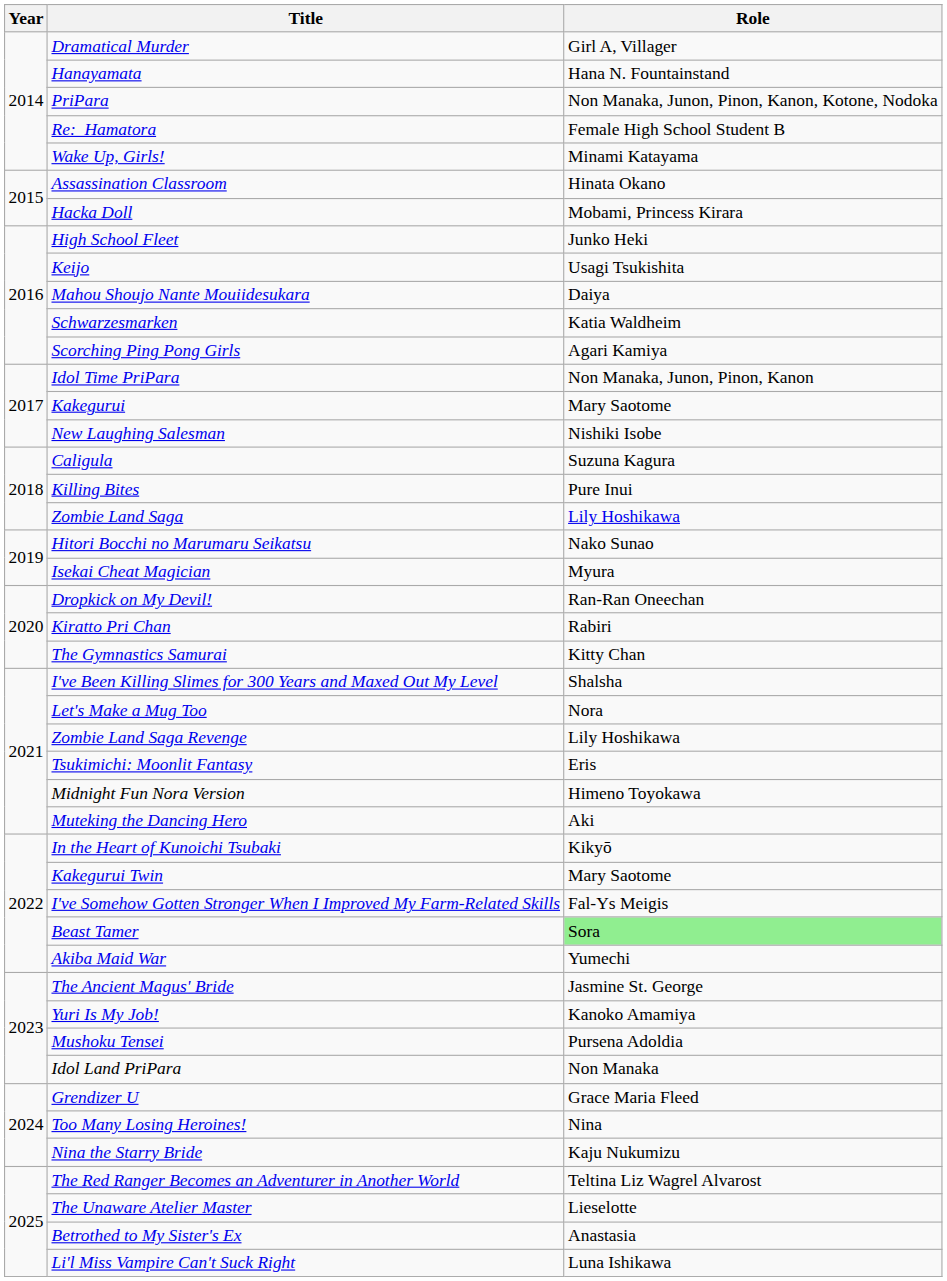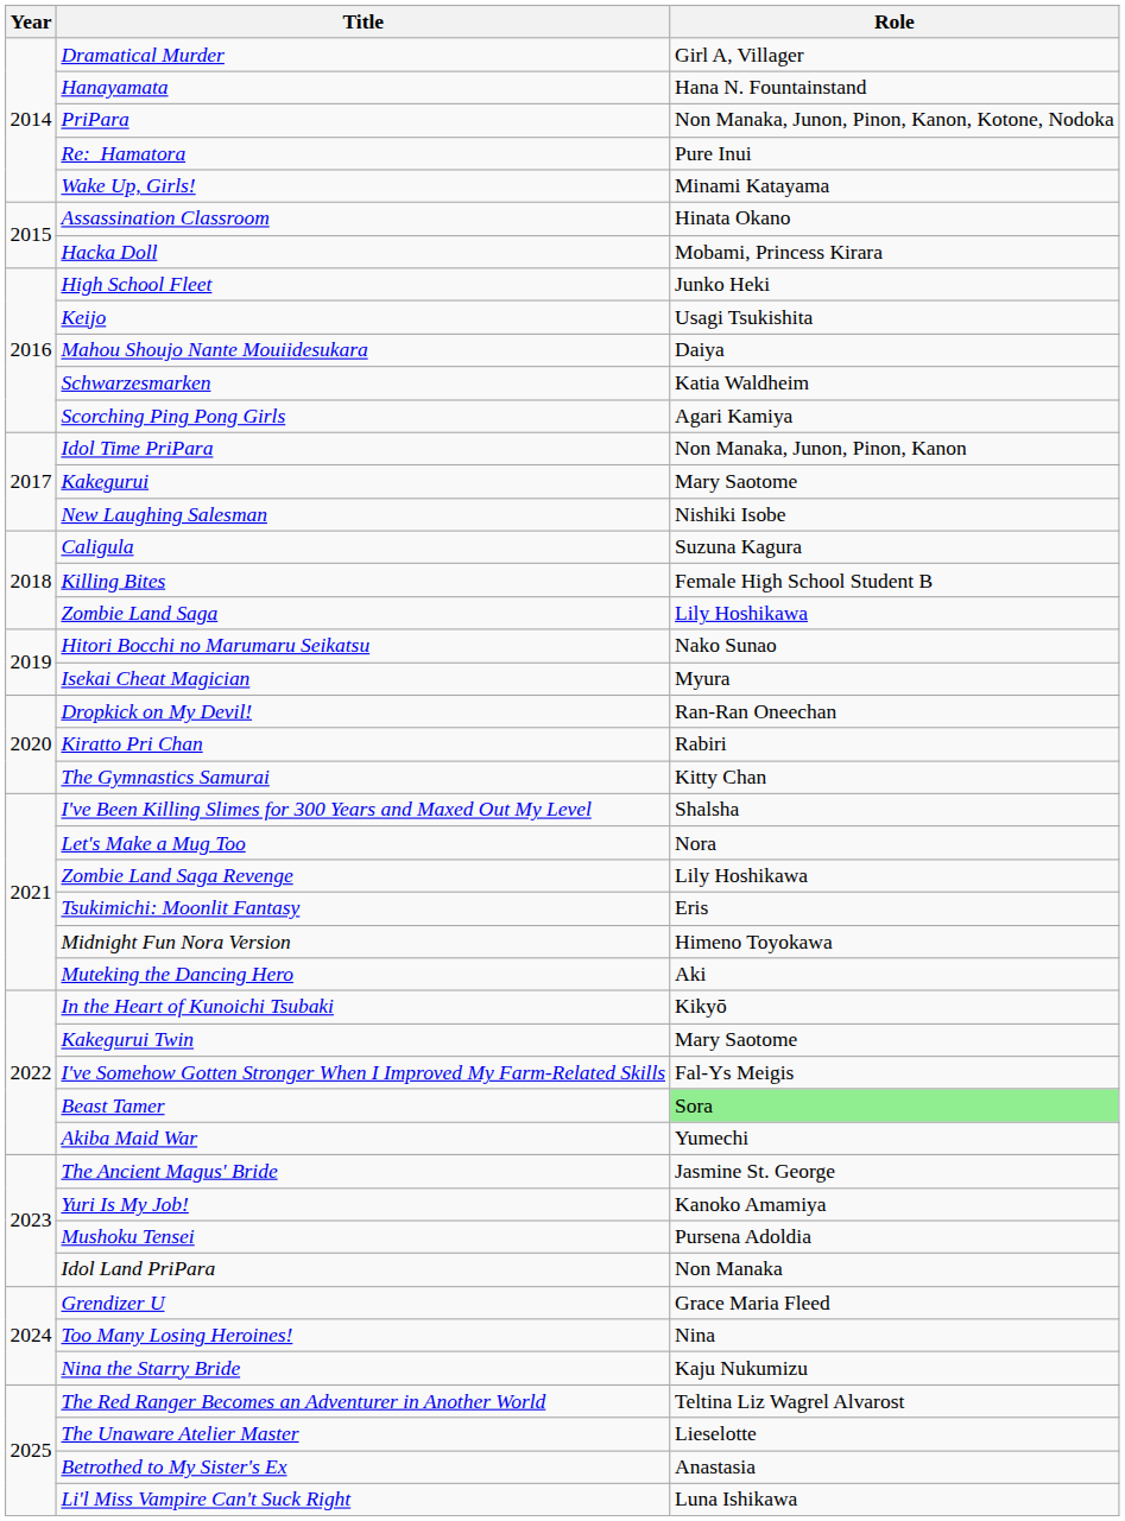Re:_Hamatora | Role: Female High School Student B -> Pure Inui
Killing Bites | Role: Pure Inui -> Female High School Student B
